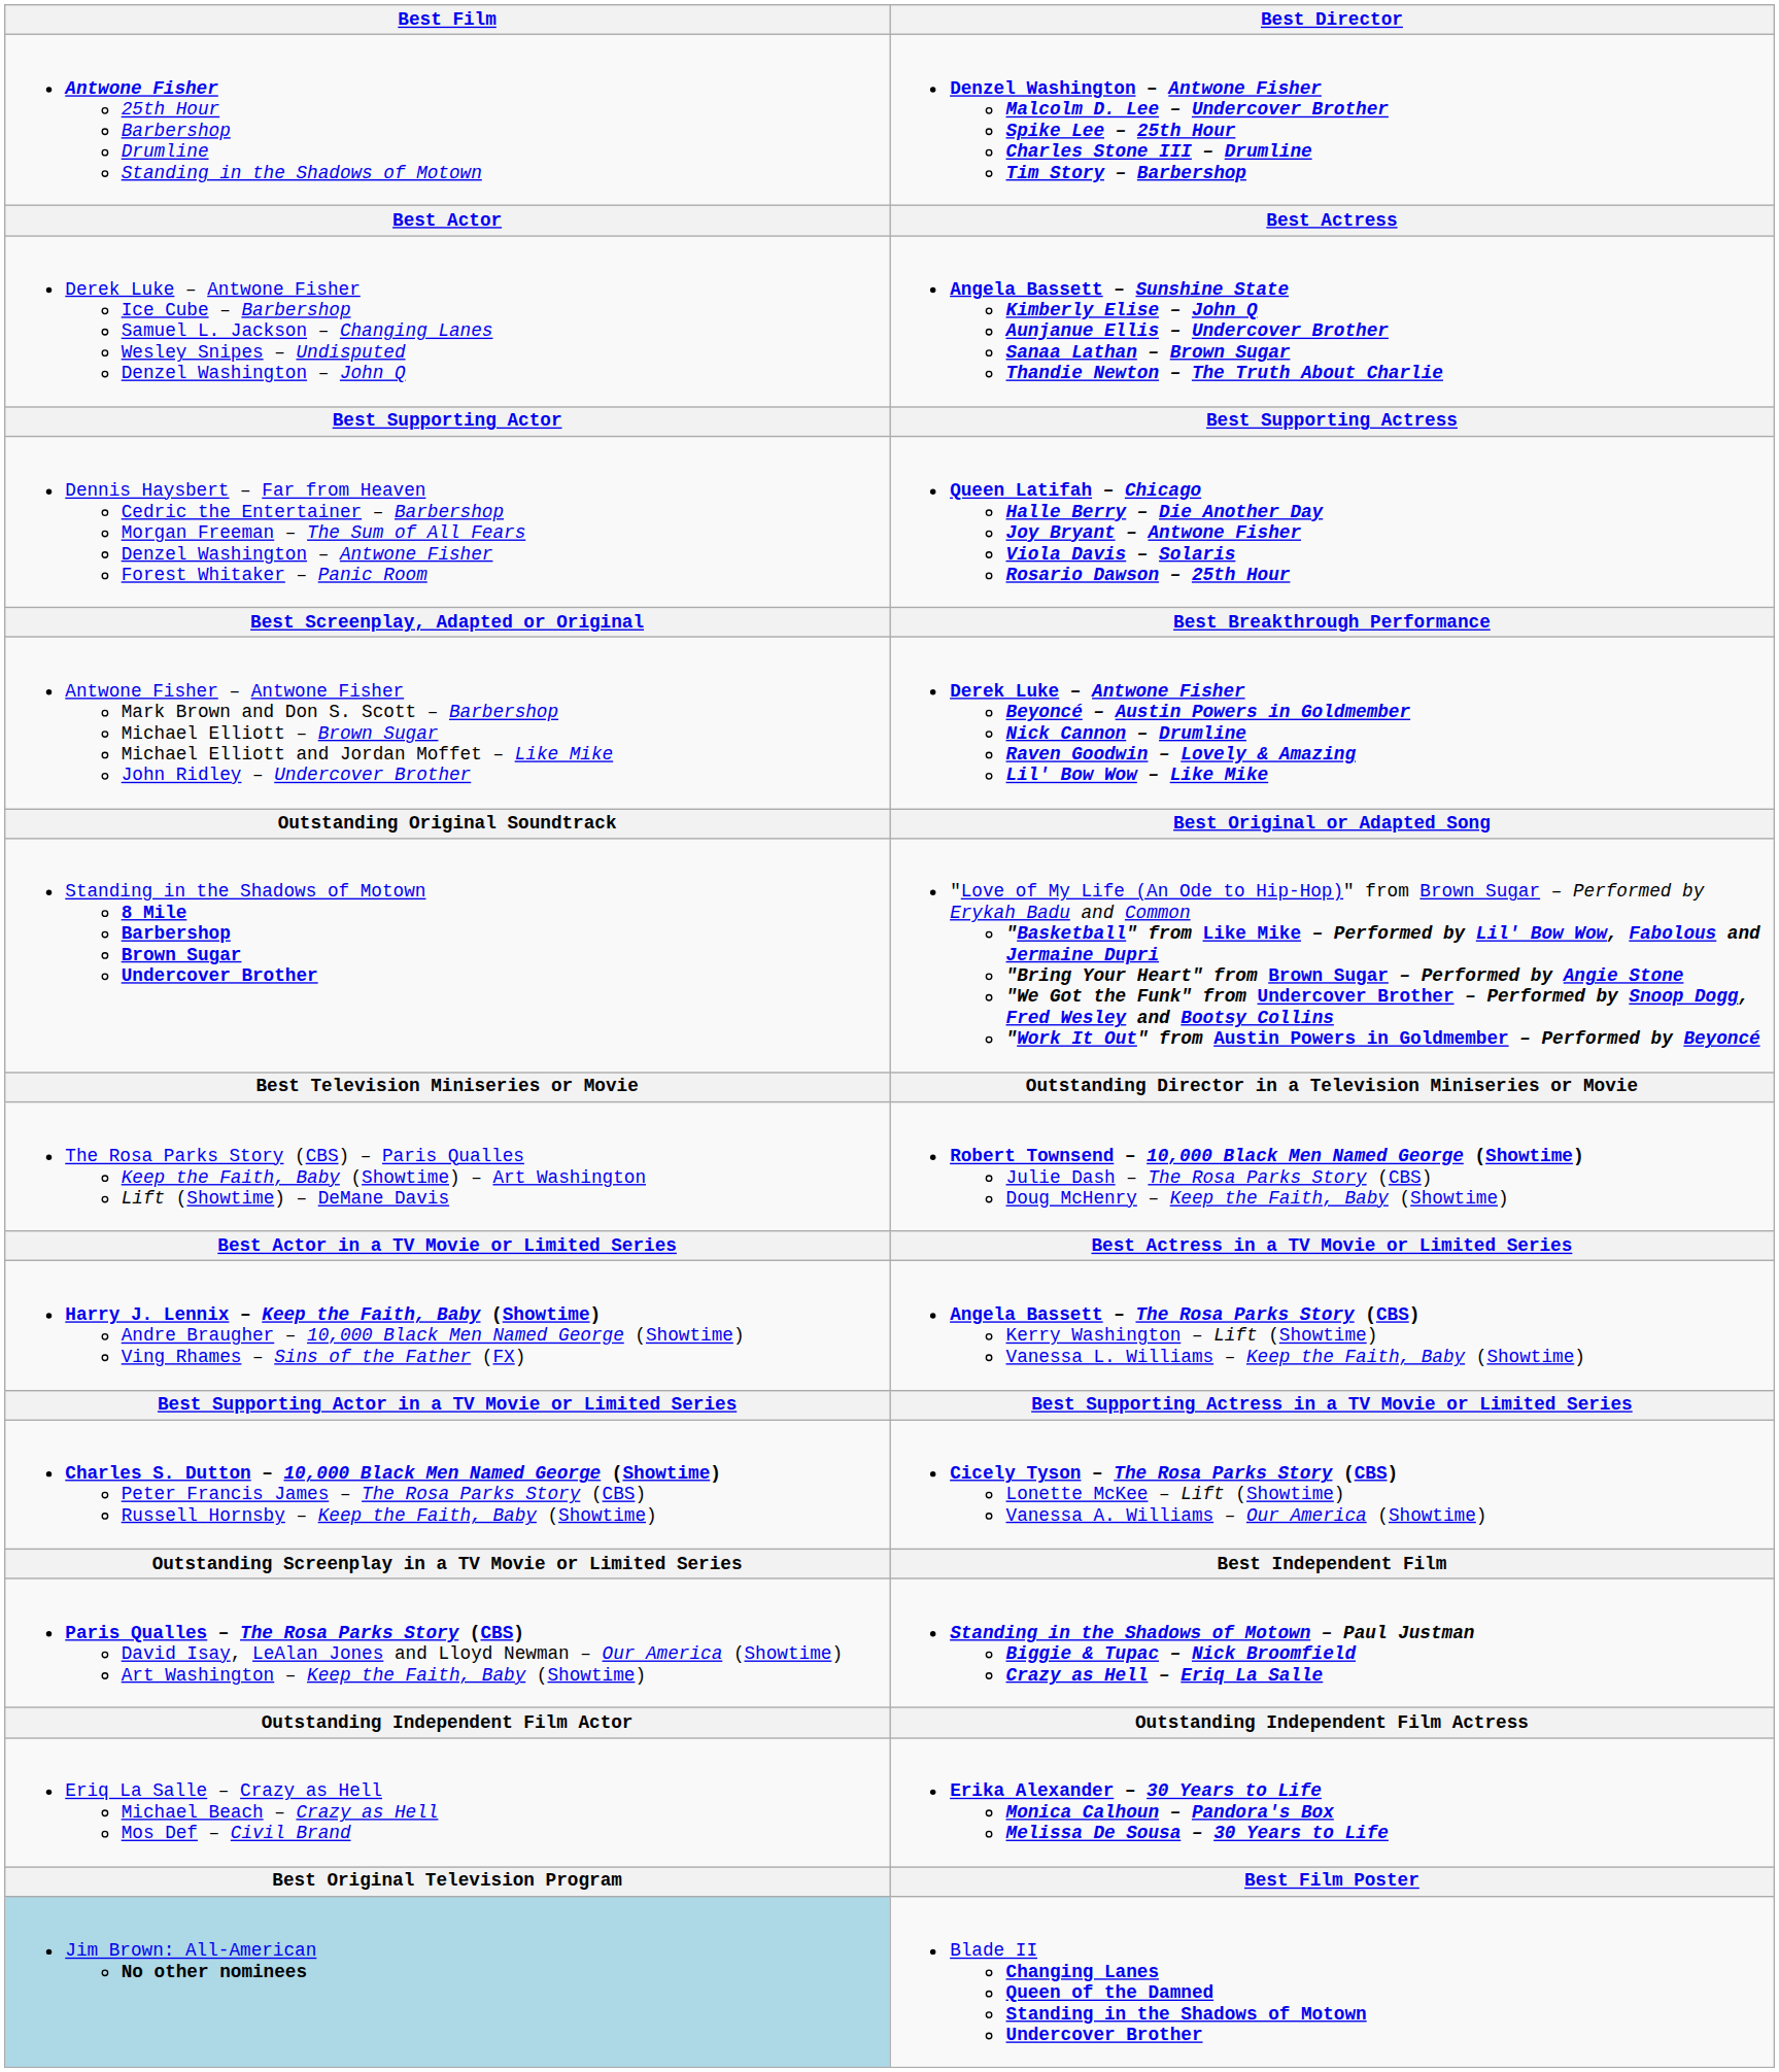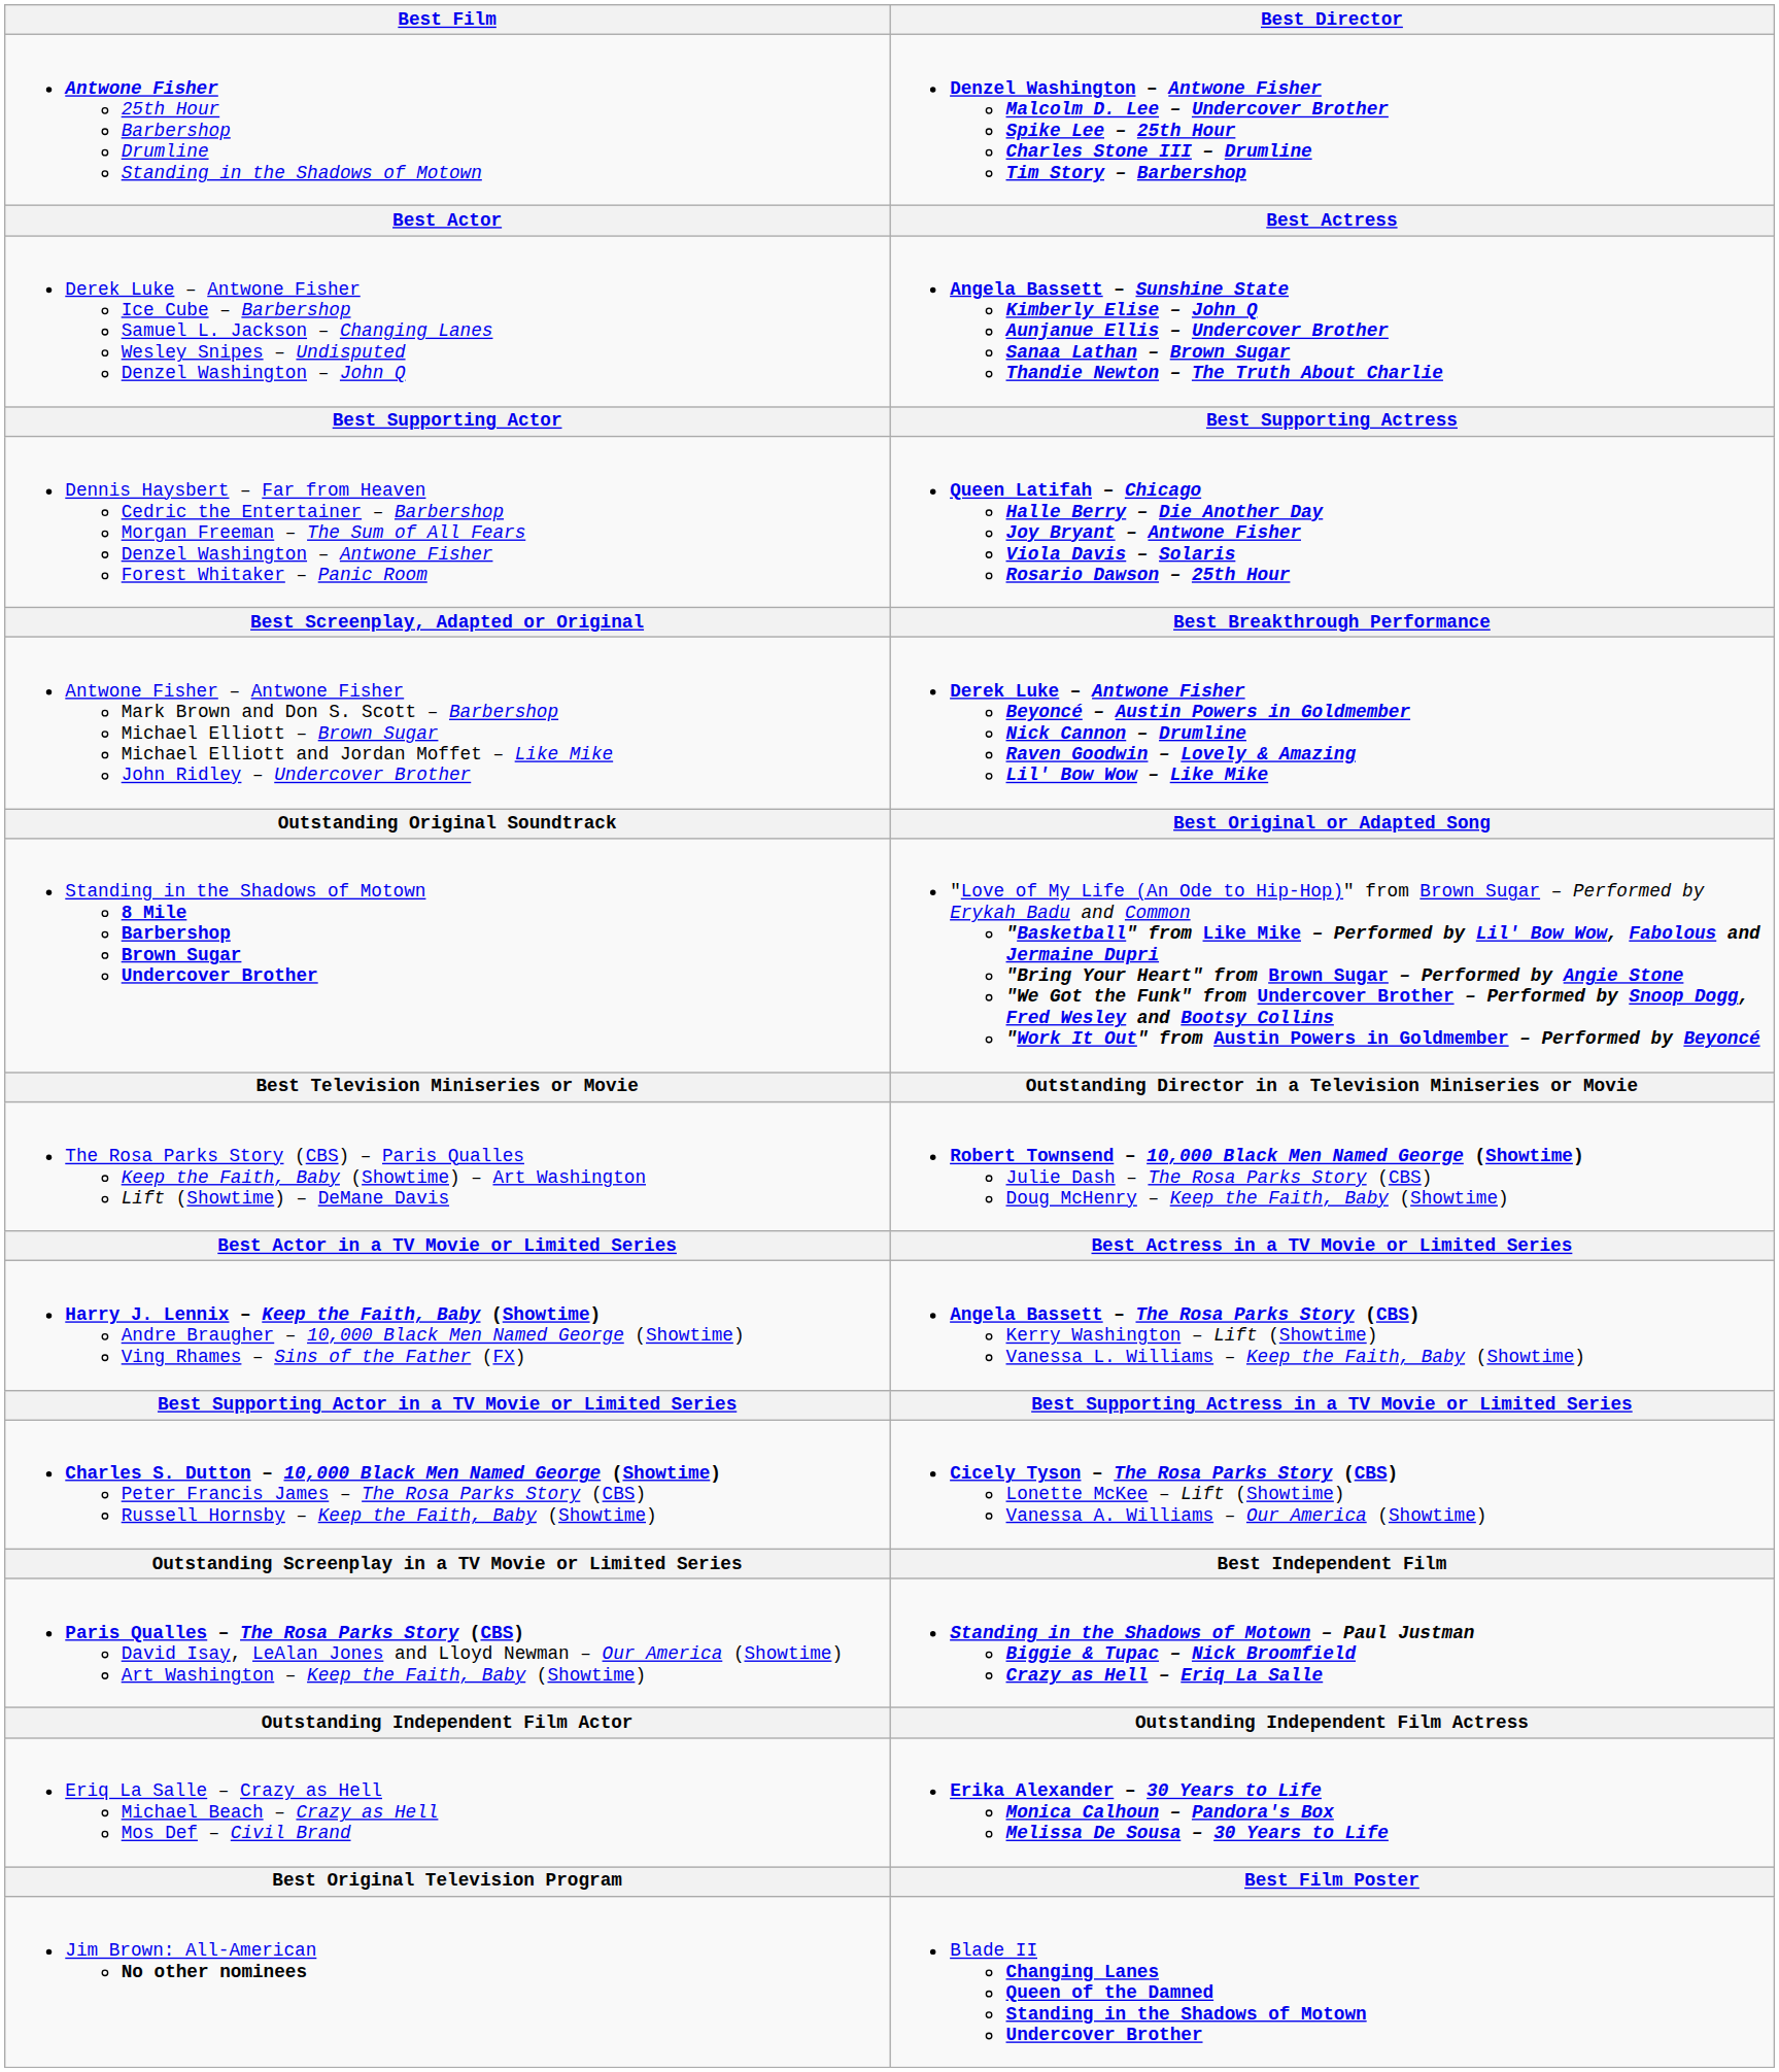row 22 | Best Film: lightblue background -> no background
